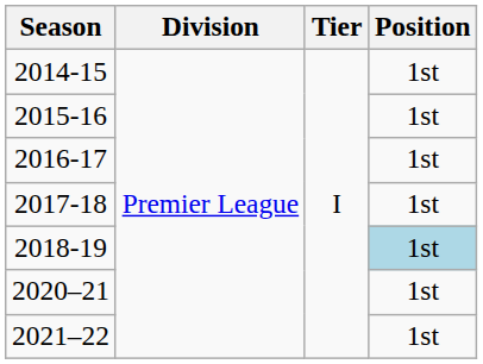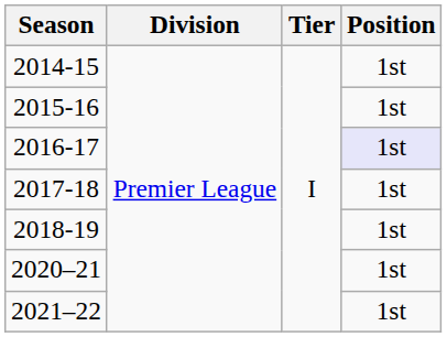2016-17 | Position: no background -> lavender background
2018-19 | Position: lightblue background -> no background
